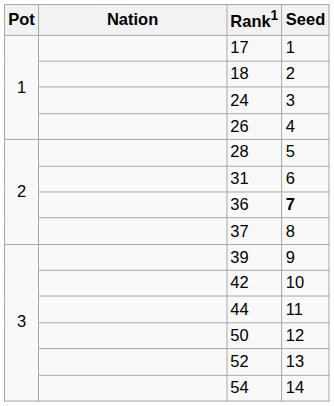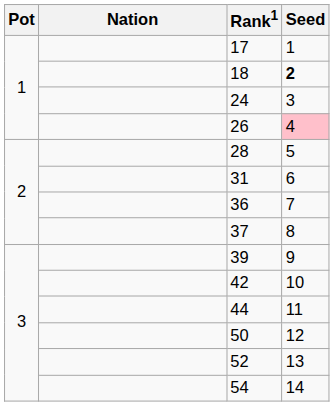18 | Seed: normal -> bold
26 | Seed: no background -> pink background
36 | Seed: bold -> normal
